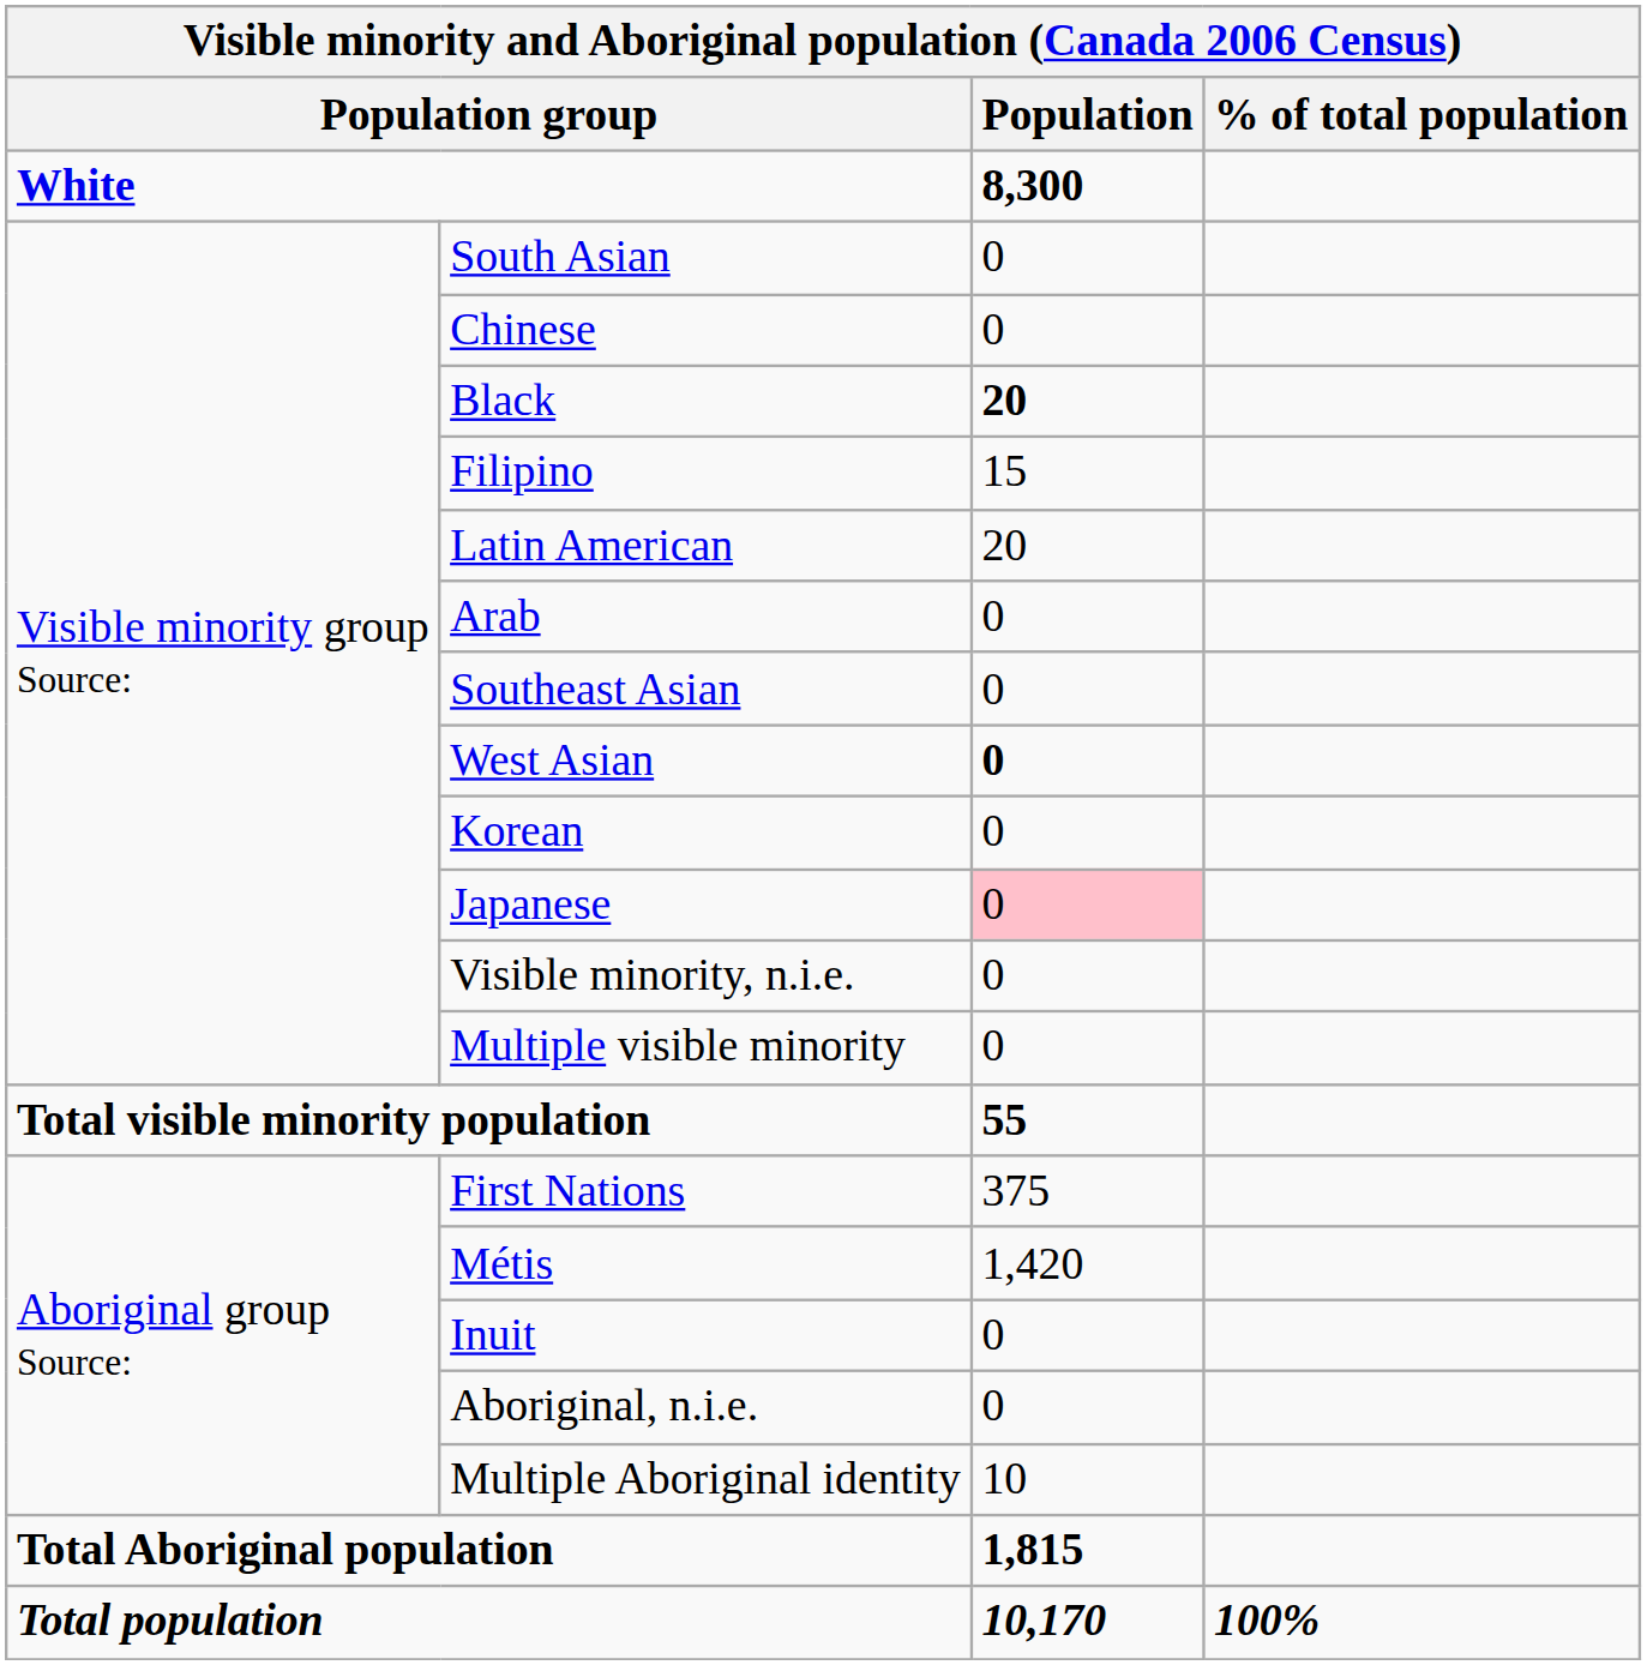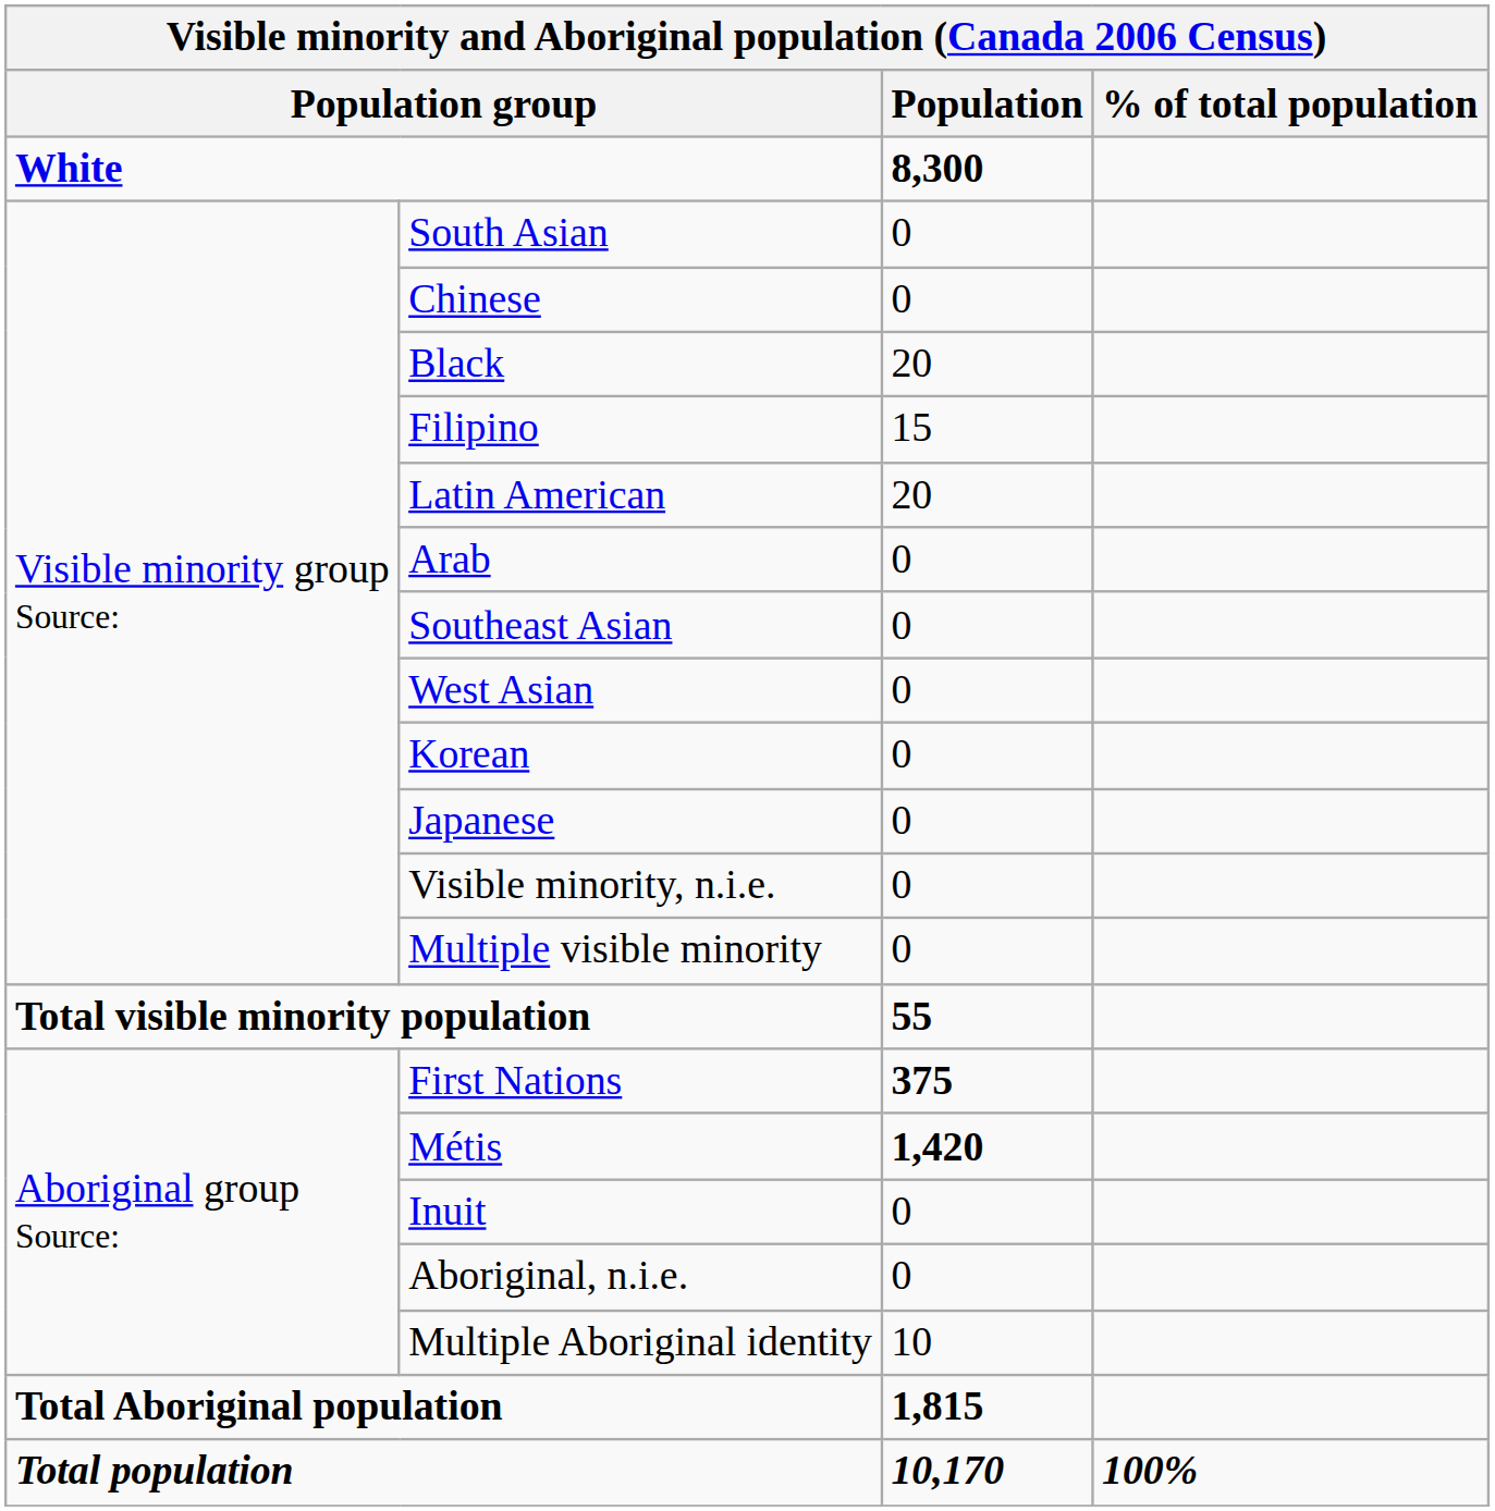Black | Population: bold -> normal
West Asian | Population: bold -> normal
Japanese | Population: pink background -> no background
First Nations | Population: normal -> bold
Métis | Population: normal -> bold
